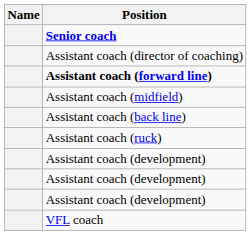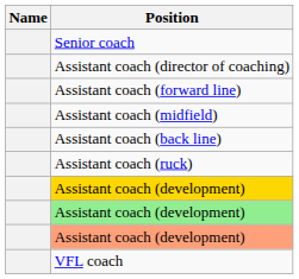row 2 | Position: bold -> normal
row 4 | Position: bold -> normal
row 8 | Position: no background -> gold background
row 9 | Position: no background -> lightgreen background
row 10 | Position: no background -> lightsalmon background
